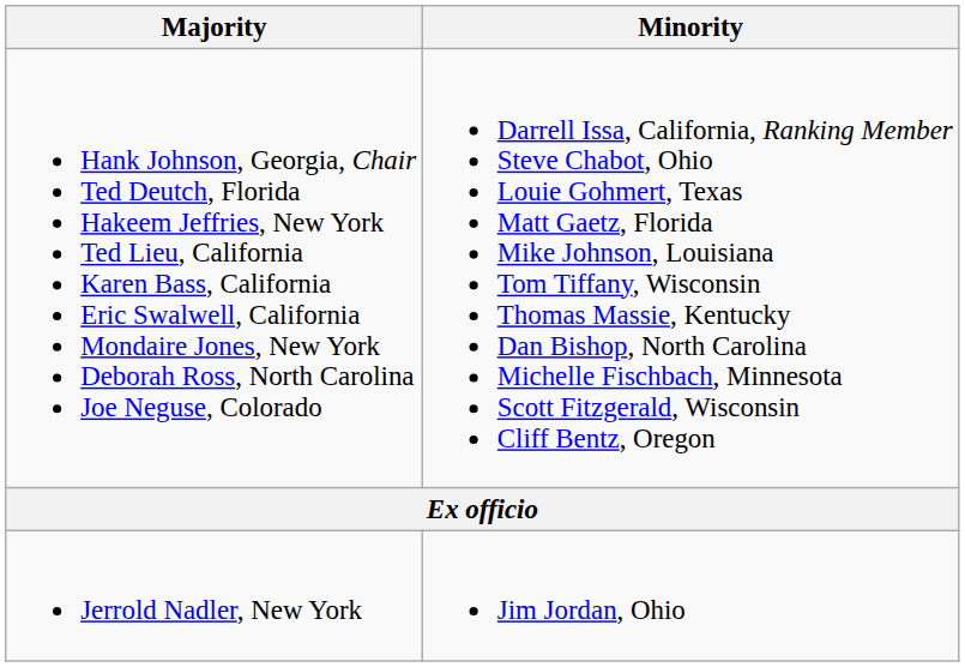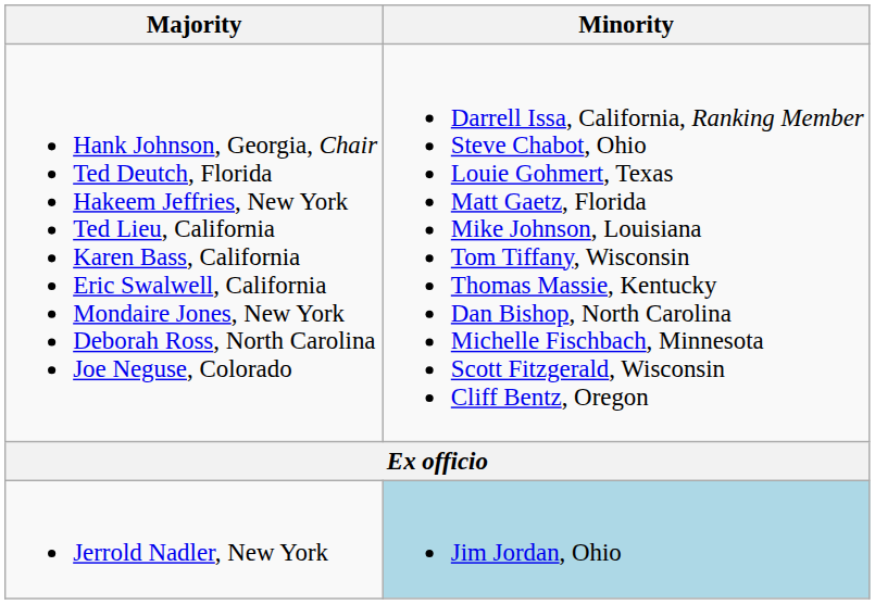Jerrold Nadler, New York | Minority: no background -> lightblue background
